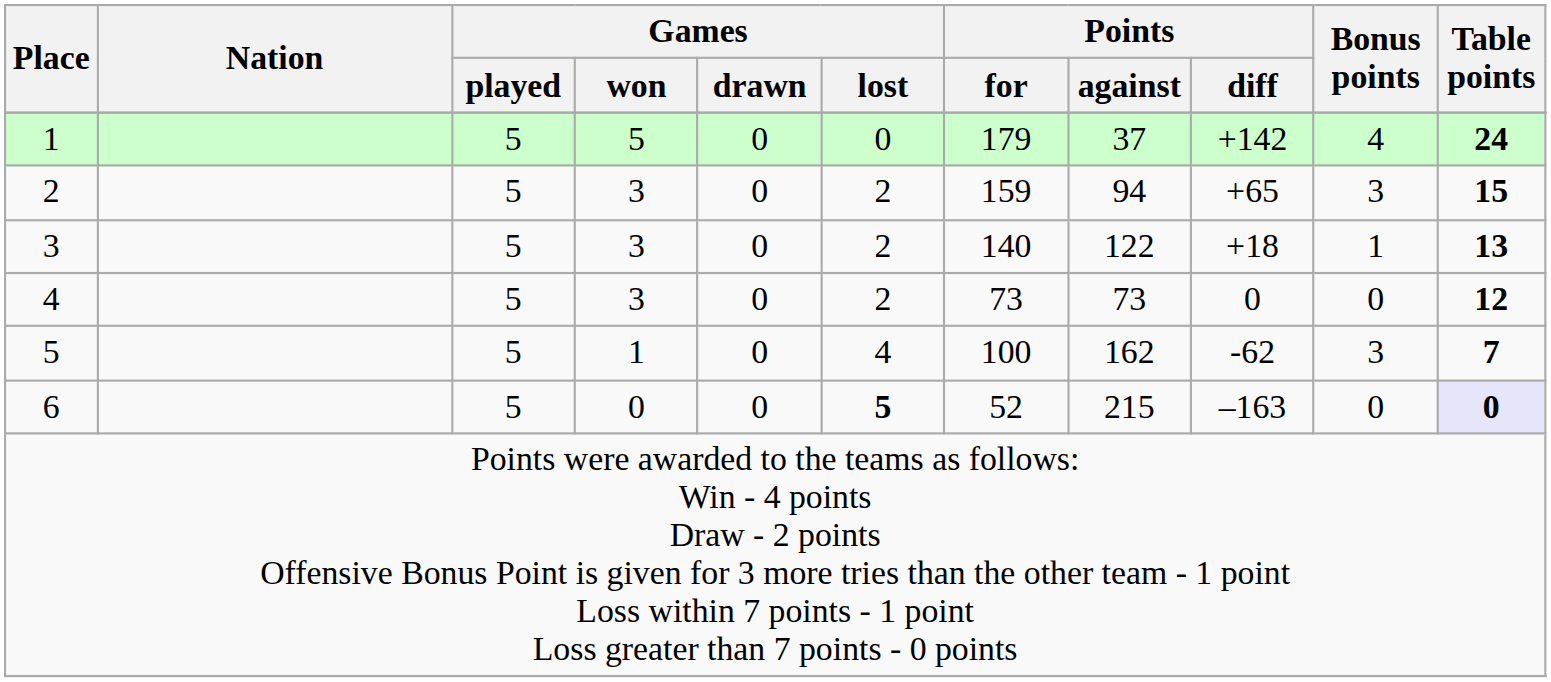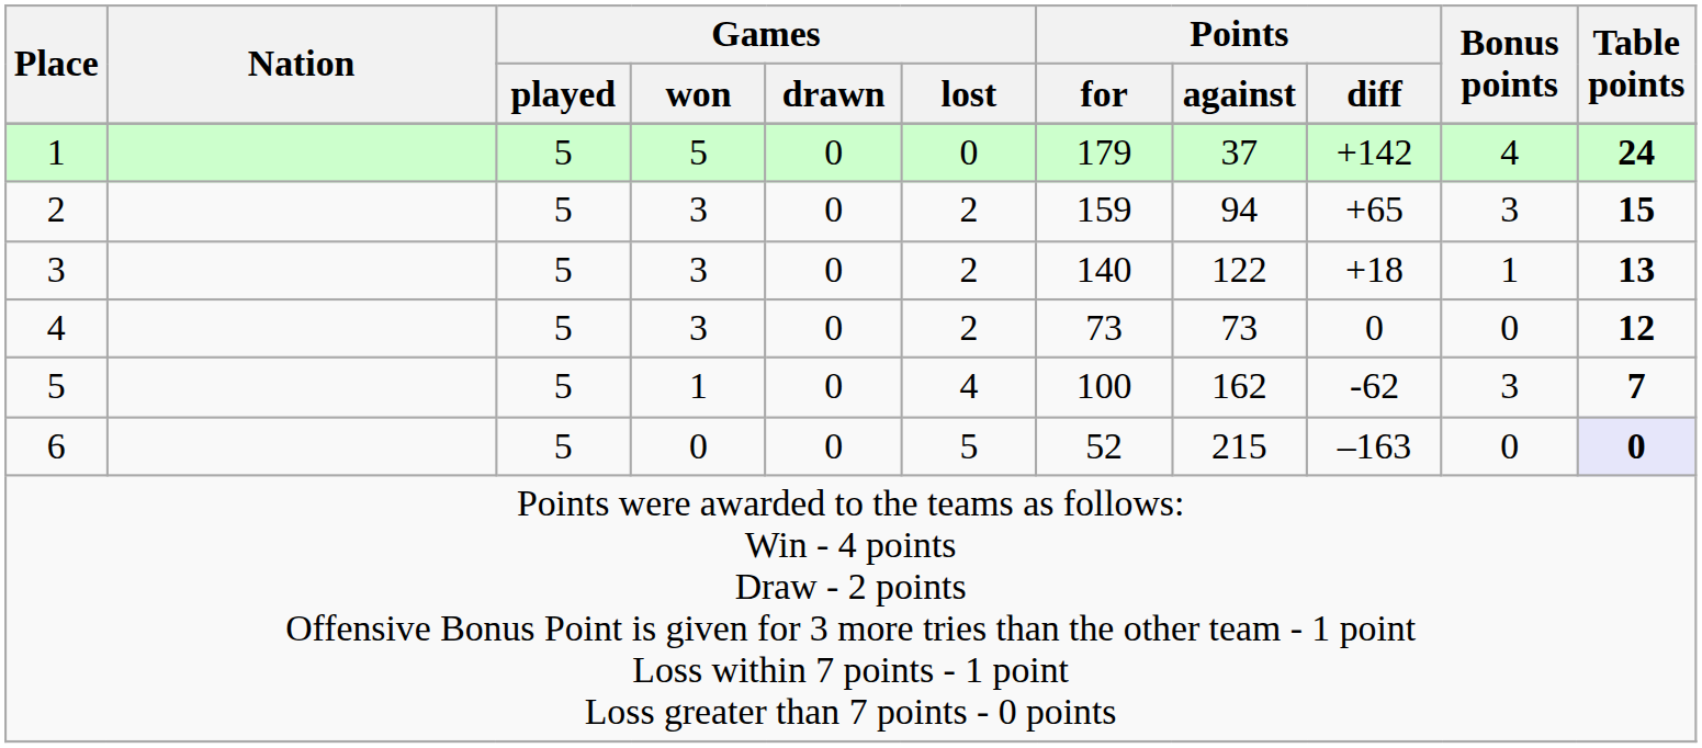6 | Games / lost: bold -> normal
